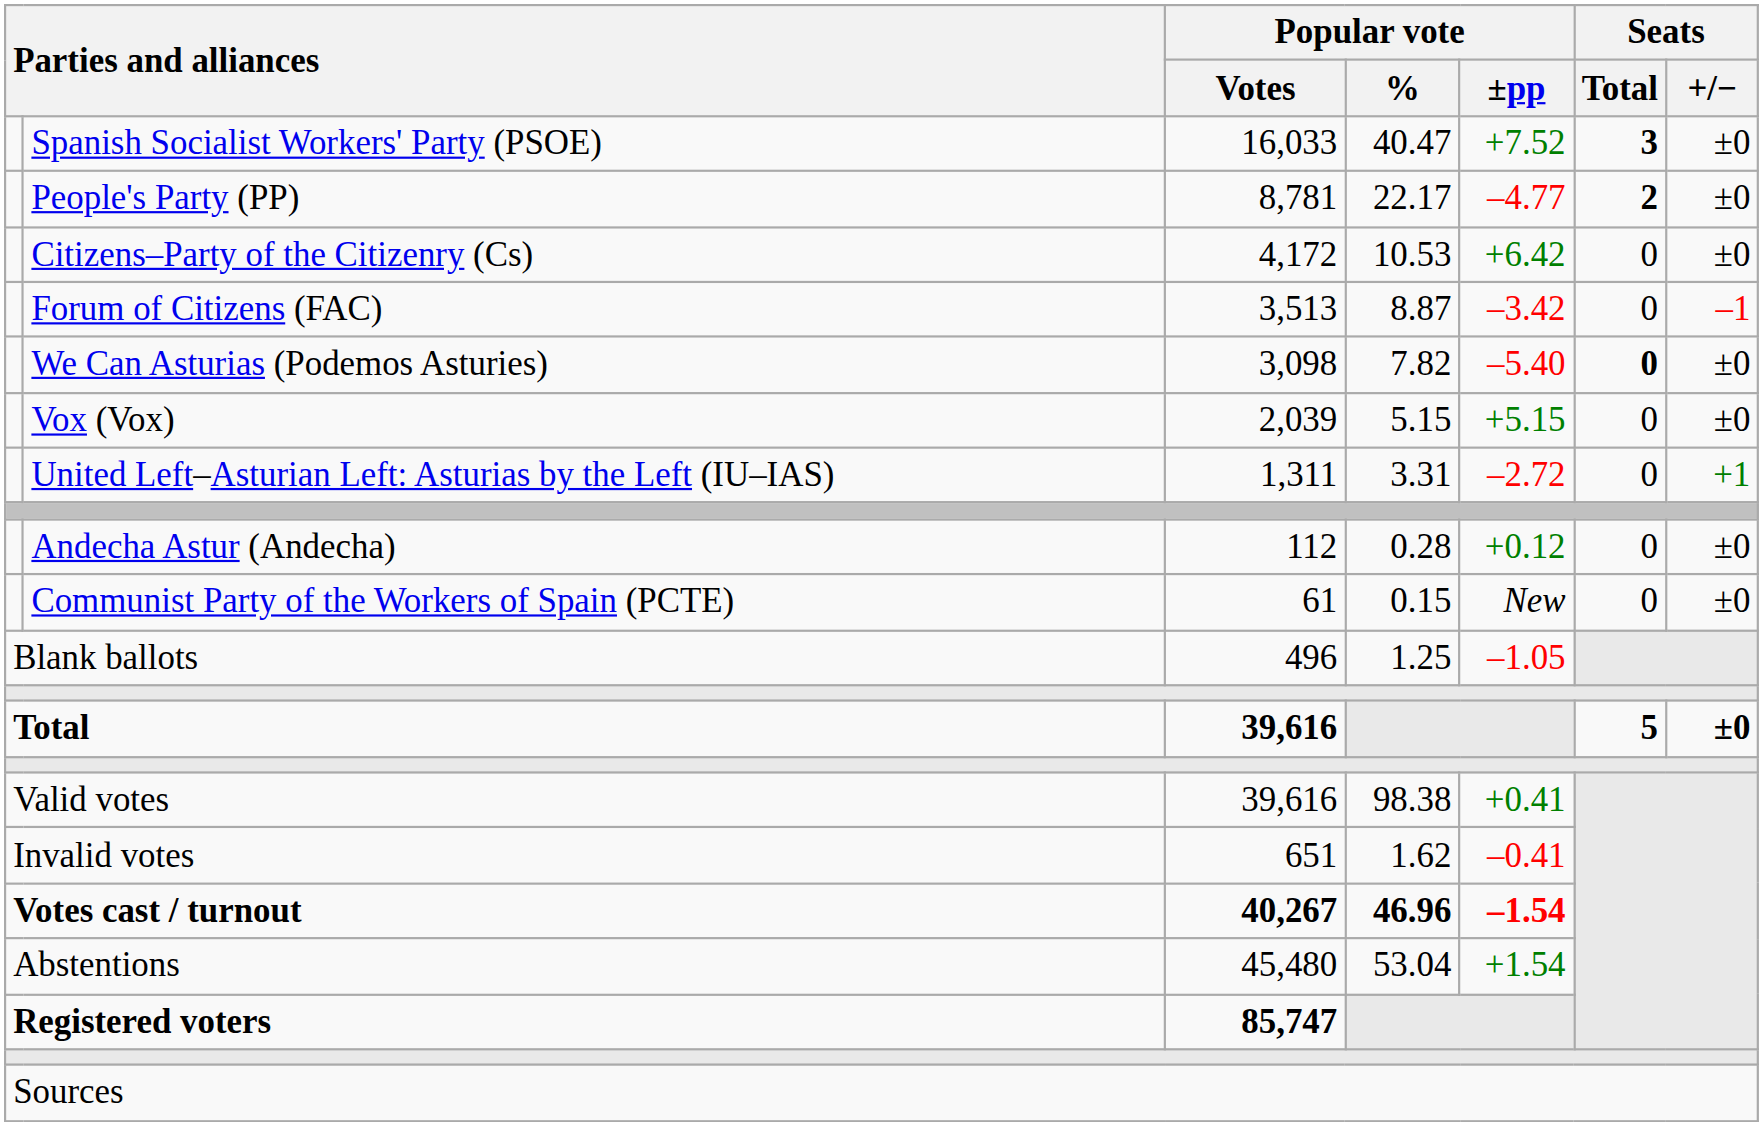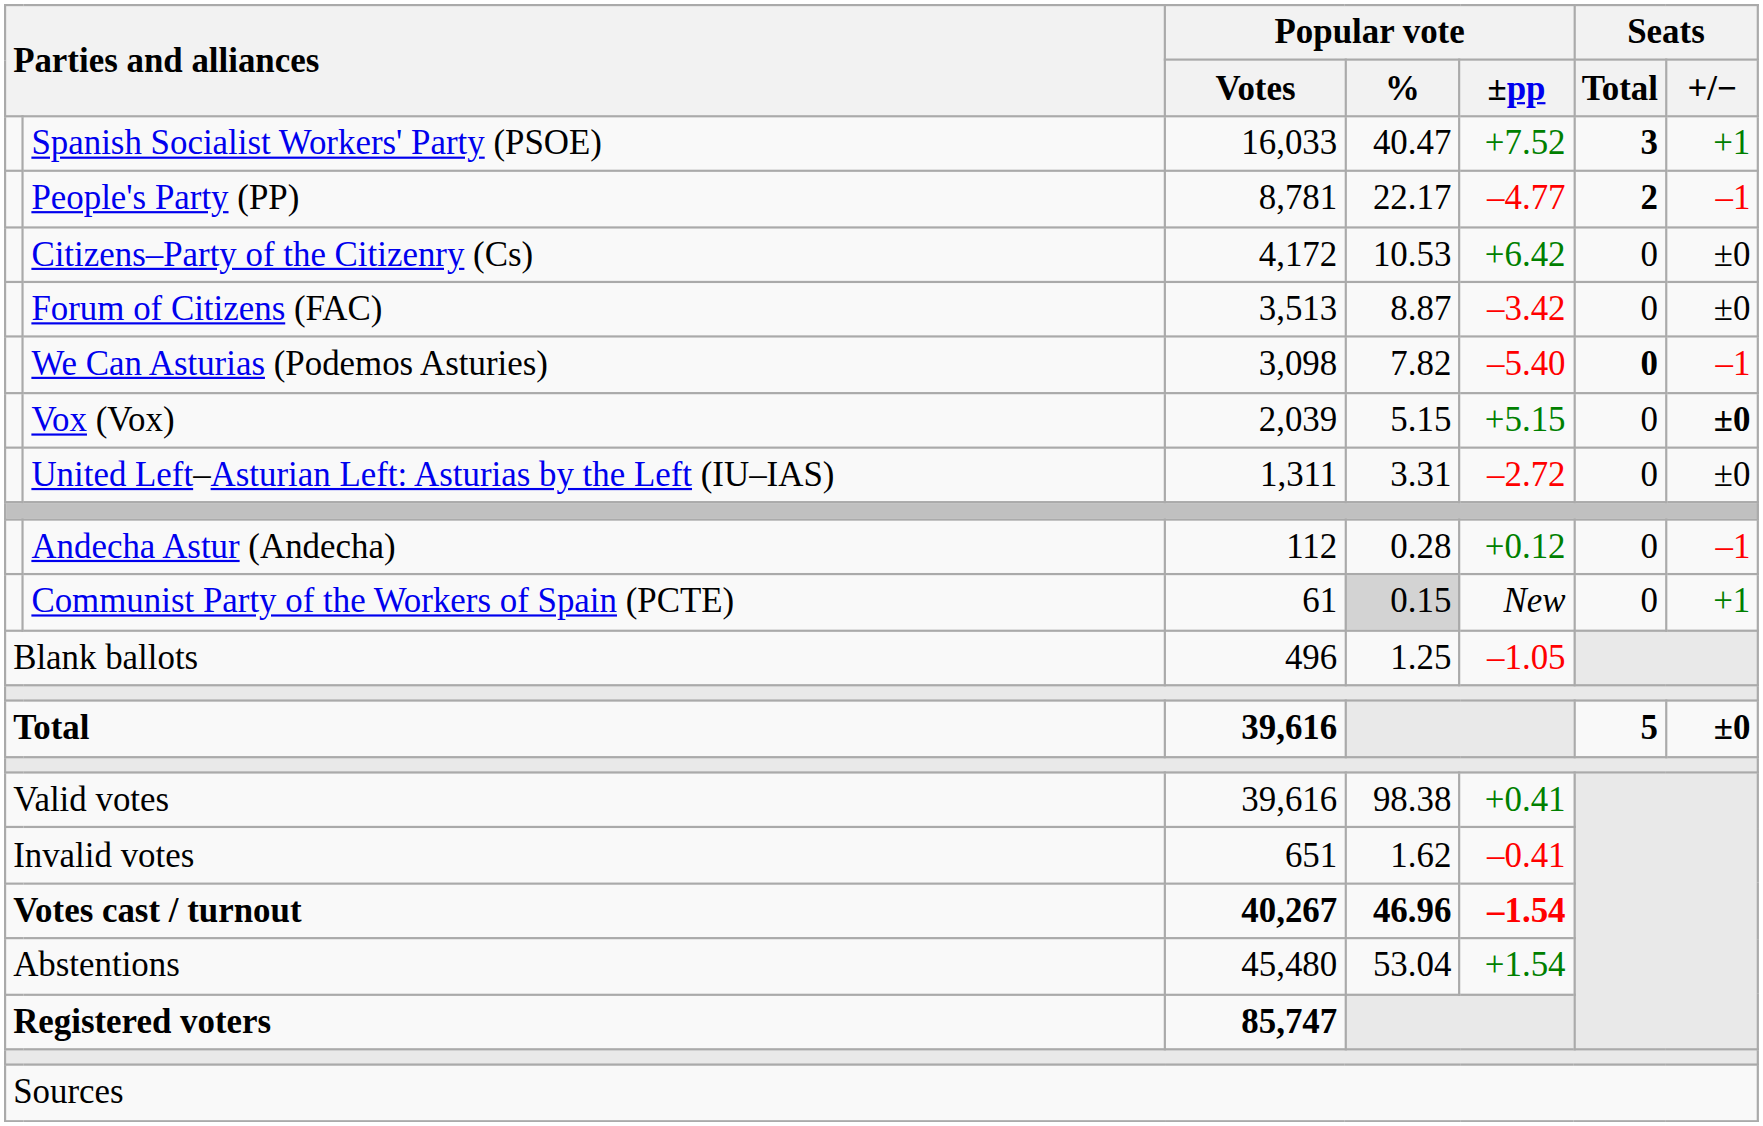Spanish Socialist Workers' Party (PSOE) | Seats / +/−: ±0 -> +1
People's Party (PP) | Seats / +/−: ±0 -> –1
Forum of Citizens (FAC) | Seats / +/−: –1 -> ±0
We Can Asturias (Podemos Asturies) | Seats / +/−: ±0 -> –1
Vox (Vox) | Seats / +/−: normal -> bold
United Left–Asturian Left: Asturias by the Left (IU–IAS) | Seats / +/−: +1 -> ±0
Andecha Astur (Andecha) | Seats / +/−: ±0 -> –1
Communist Party of the Workers of Spain (PCTE) | Popular vote / %: no background -> lightgrey background
Communist Party of the Workers of Spain (PCTE) | Seats / +/−: ±0 -> +1
